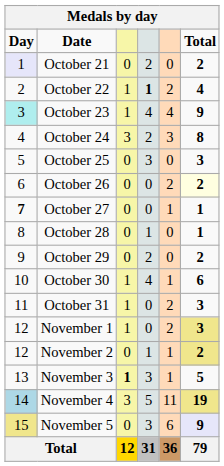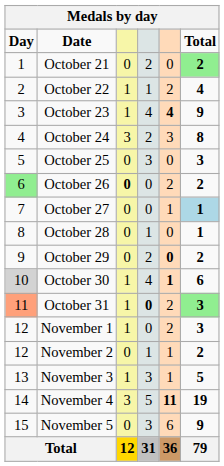October 21 | Day: lavender background -> no background
October 21 | Total: no background -> lightgreen background
October 22 | column 4: bold -> normal
October 23 | Day: paleturquoise background -> no background
October 23 | column 5: normal -> bold
October 26 | Day: no background -> lightgreen background
October 26 | column 3: normal -> bold
October 26 | Total: lightyellow background -> no background
October 27 | Day: bold -> normal
October 27 | Total: no background -> lightblue background
October 29 | column 5: normal -> bold
October 30 | Day: no background -> lightgrey background
October 30 | column 5: normal -> bold
October 31 | Day: no background -> lightsalmon background
October 31 | column 4: normal -> bold
October 31 | Total: no background -> lightgreen background
November 1 | Total: khaki background -> no background
November 2 | Total: khaki background -> no background
November 3 | column 3: bold -> normal
November 4 | Day: lightblue background -> no background
November 4 | column 5: normal -> bold
November 4 | Total: khaki background -> no background
November 5 | Day: khaki background -> no background
November 5 | Total: lavender background -> no background
